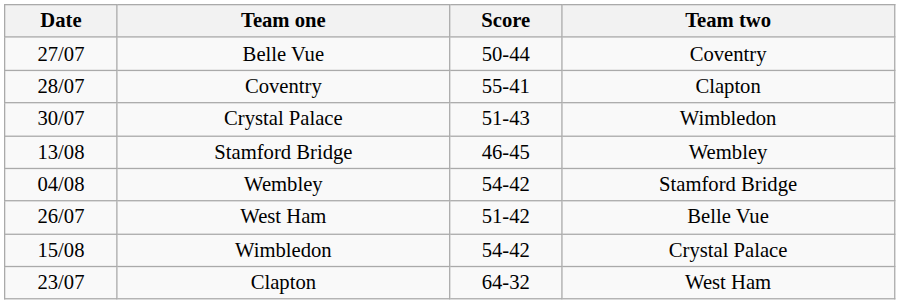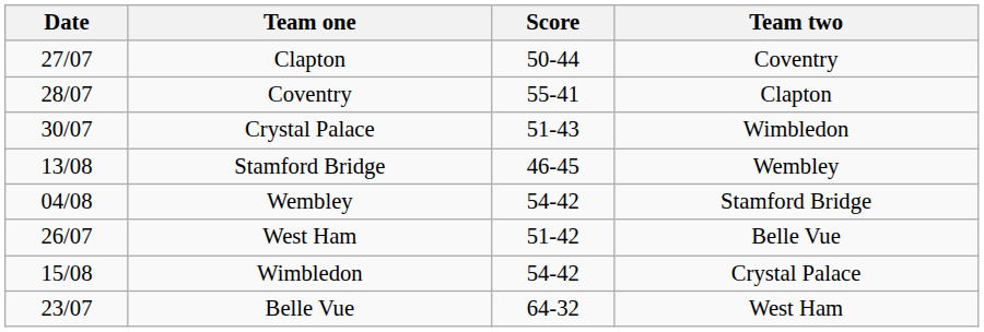row 2 | Team one: Belle Vue -> Clapton
row 9 | Team one: Clapton -> Belle Vue
